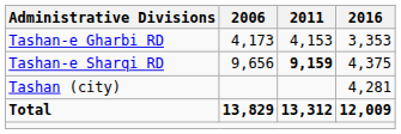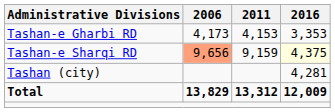Tashan-e Sharqi RD | 2006: no background -> lightsalmon background
Tashan-e Sharqi RD | 2011: bold -> normal
Tashan-e Sharqi RD | 2016: no background -> lightyellow background
